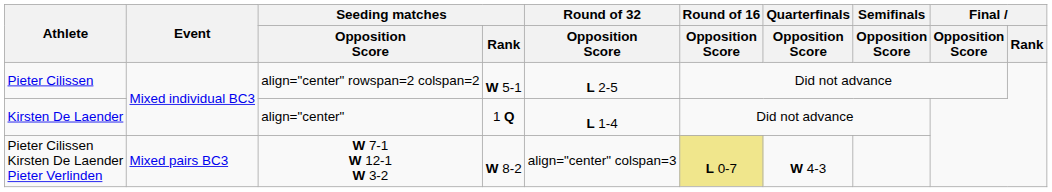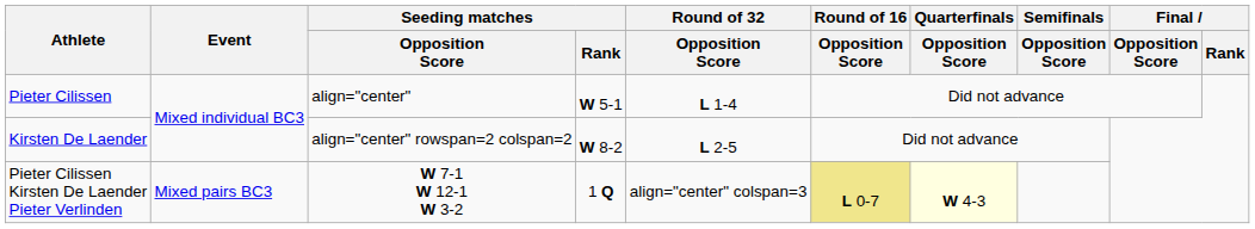Pieter Cilissen | Seeding matches / Opposition Score: align="center" rowspan=2 colspan=2 -> align="center"
Pieter Cilissen | Round of 32 / Opposition Score: L 2-5 -> L 1-4
Kirsten De Laender | Seeding matches / Opposition Score: align="center" -> align="center" rowspan=2 colspan=2
Kirsten De Laender | Seeding matches / Rank: 1 Q -> W 8-2
Kirsten De Laender | Round of 32 / Opposition Score: L 1-4 -> L 2-5
Pieter Cilissen Kirsten De Laender Pieter Verlinden | Seeding matches / Rank: W 8-2 -> 1 Q
Pieter Cilissen Kirsten De Laender Pieter Verlinden | Quarterfinals / Opposition Score: no background -> lightyellow background
